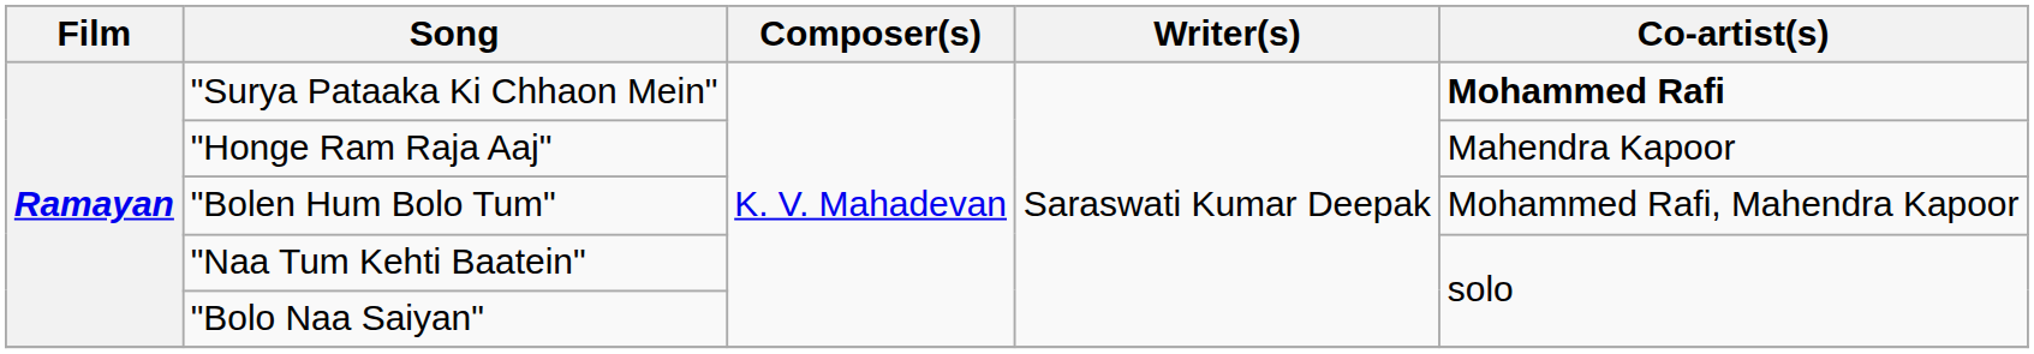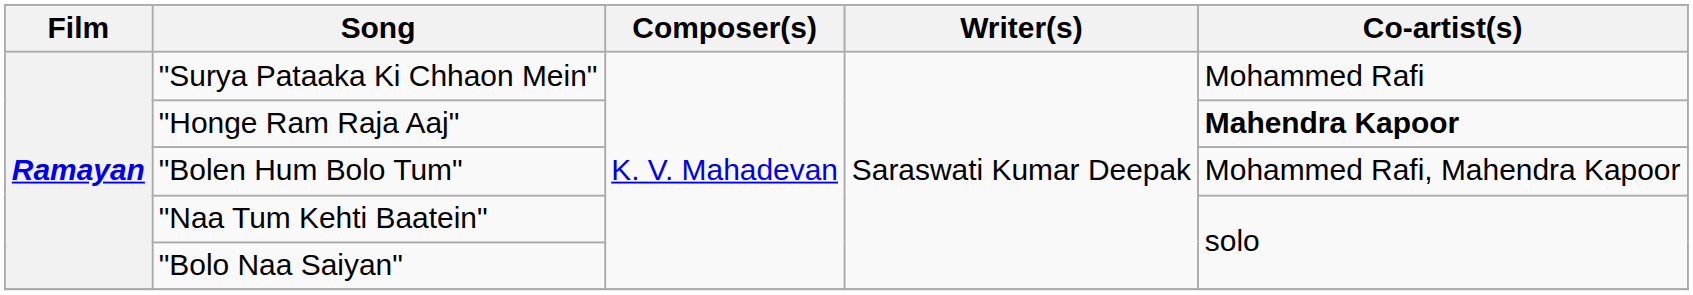"Surya Pataaka Ki Chhaon Mein" | Co-artist(s): bold -> normal
"Honge Ram Raja Aaj" | Co-artist(s): normal -> bold
